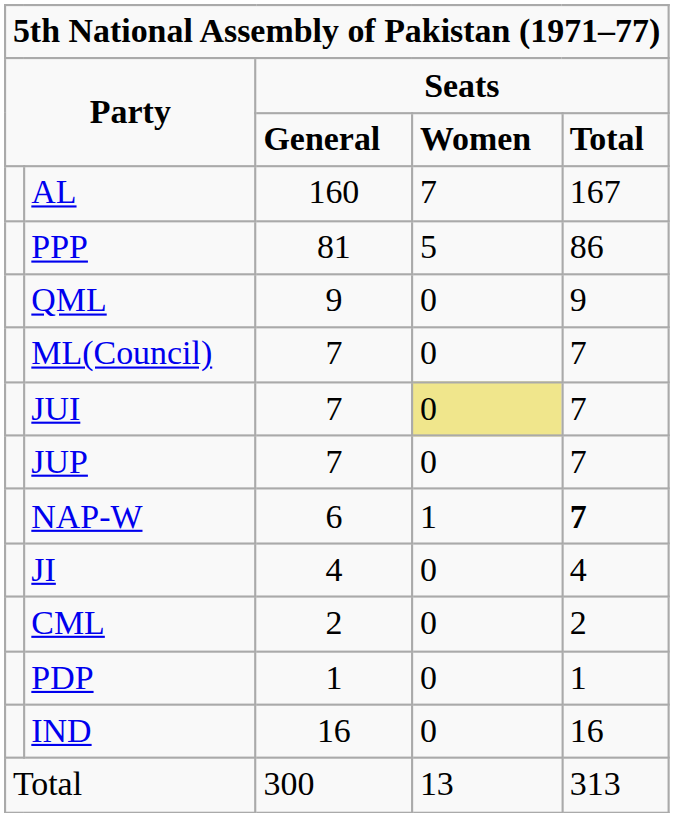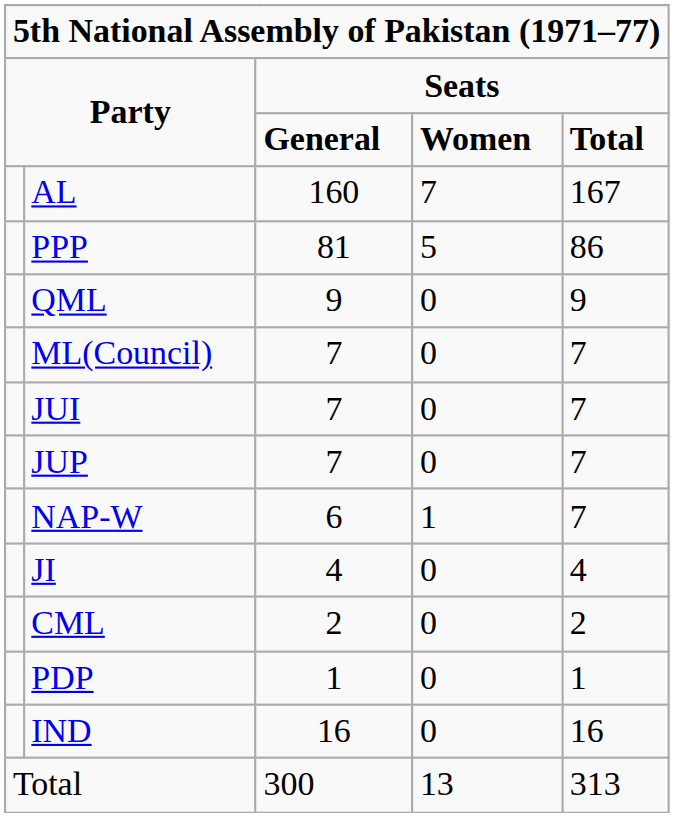JUI | column 4: khaki background -> no background
NAP-W | column 5: bold -> normal
